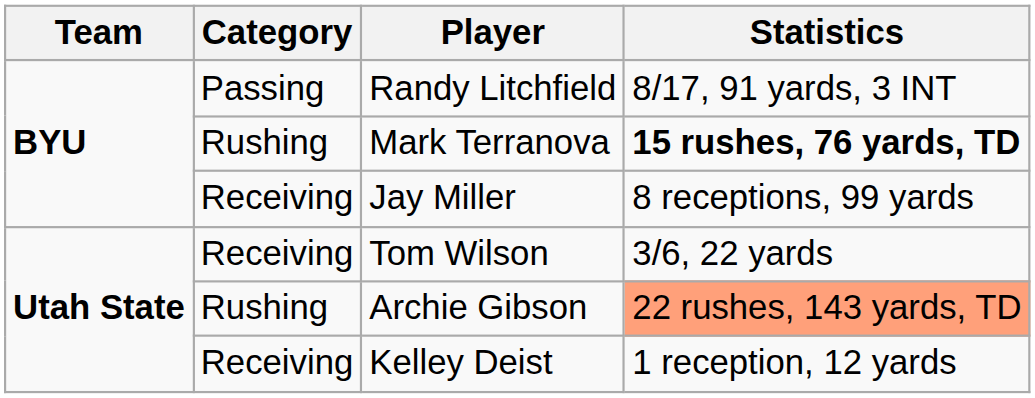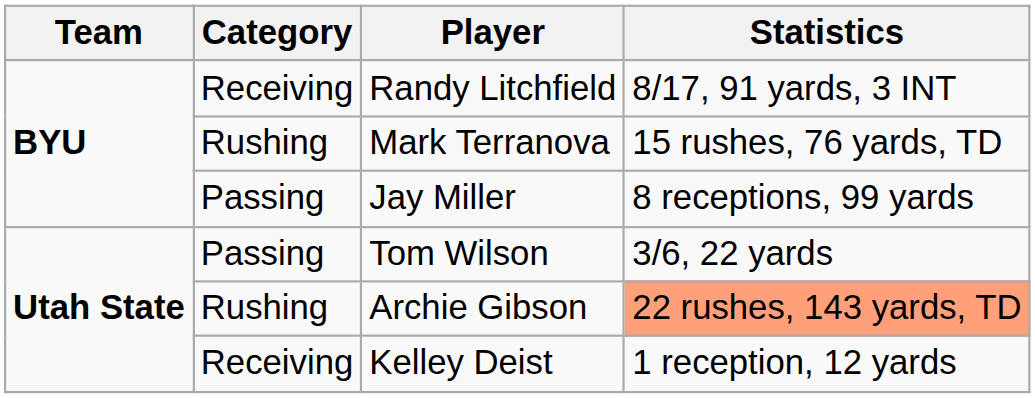Randy Litchfield | Category: Passing -> Receiving
Mark Terranova | Statistics: bold -> normal
Jay Miller | Category: Receiving -> Passing
Tom Wilson | Category: Receiving -> Passing
